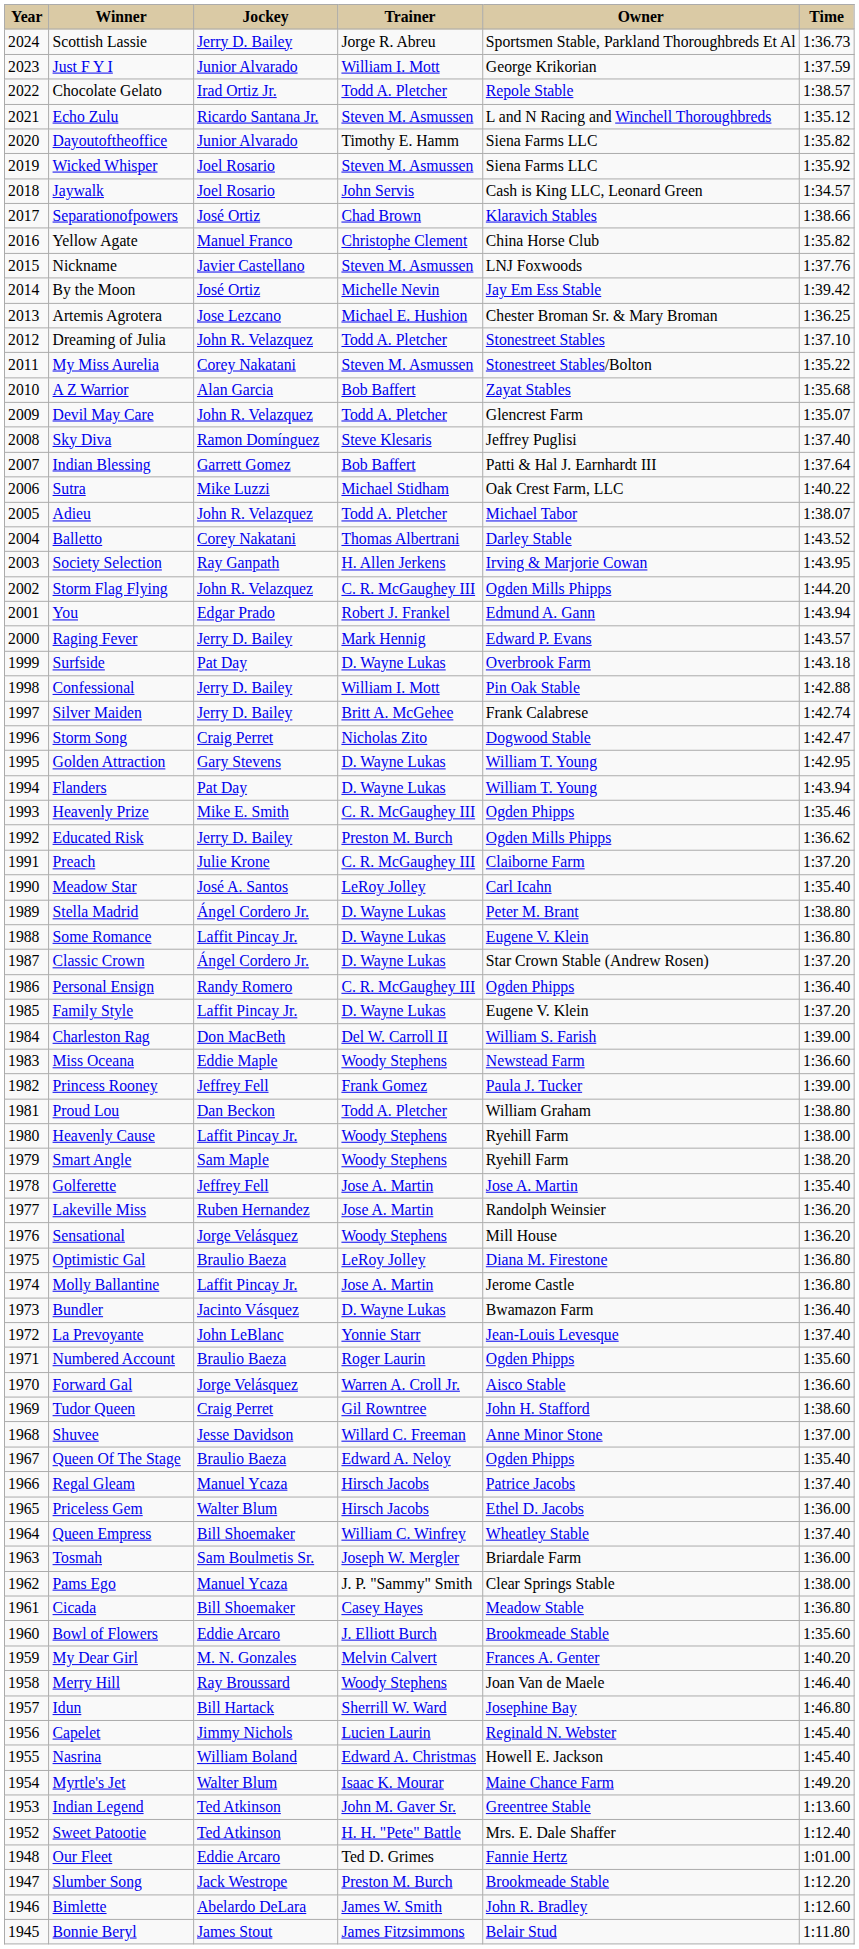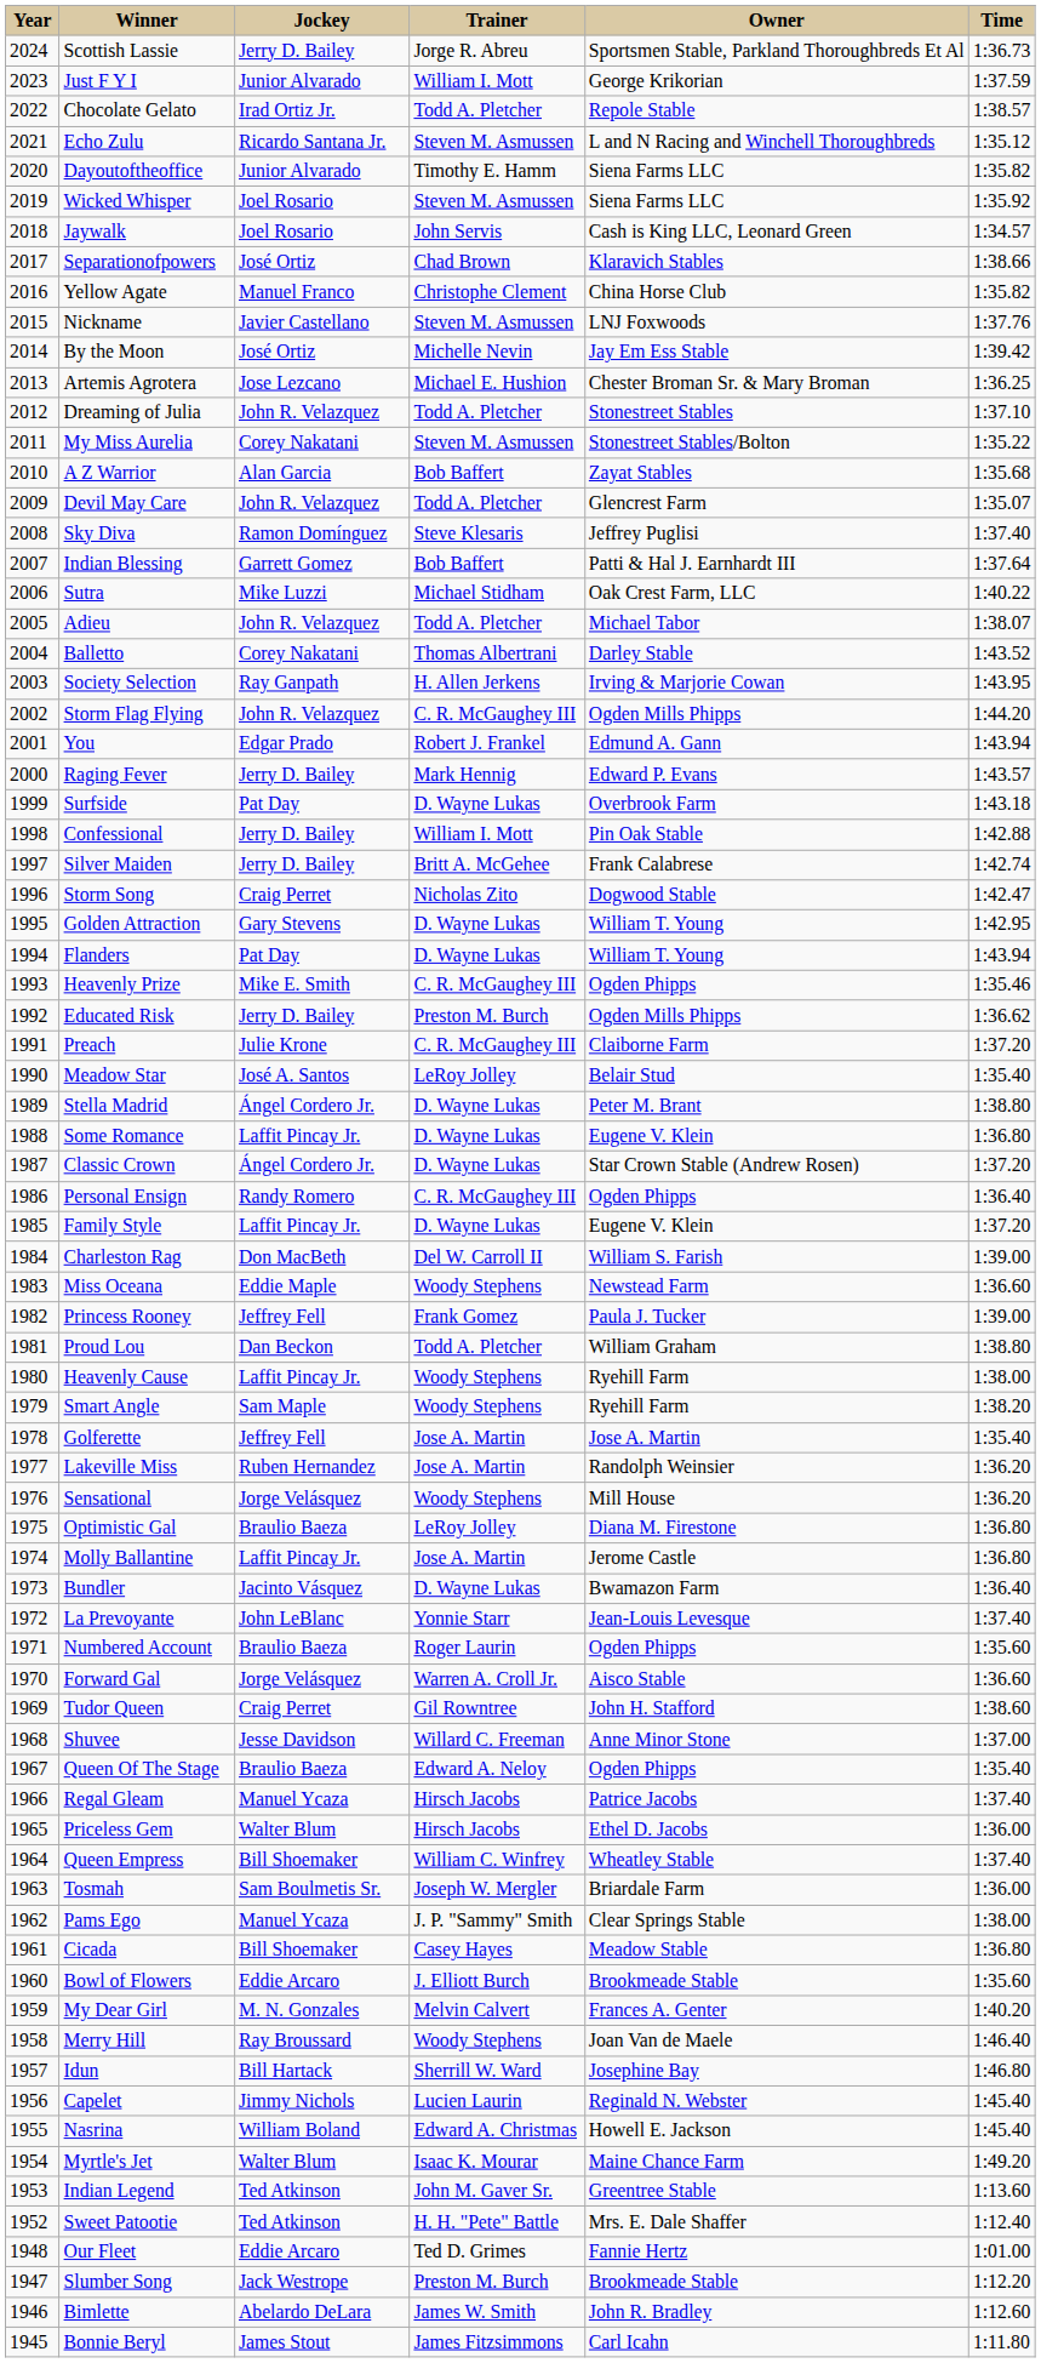Meadow Star | Owner: Carl Icahn -> Belair Stud
Bonnie Beryl | Owner: Belair Stud -> Carl Icahn
